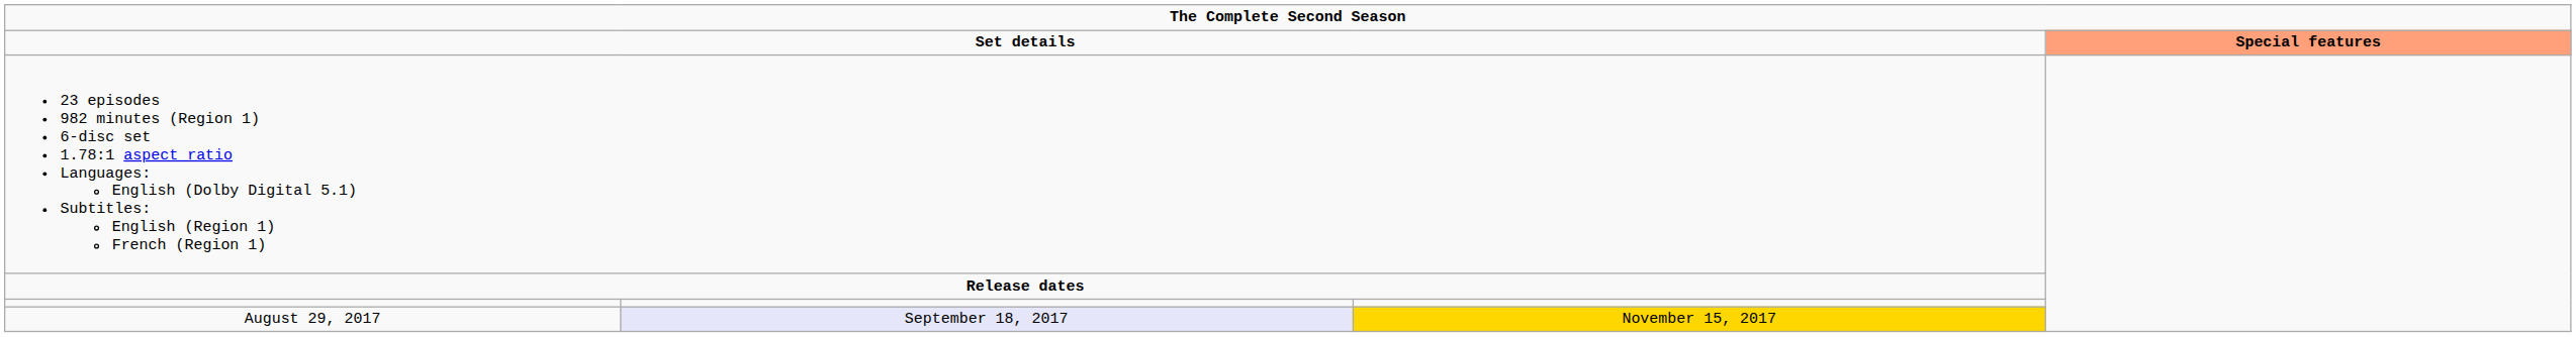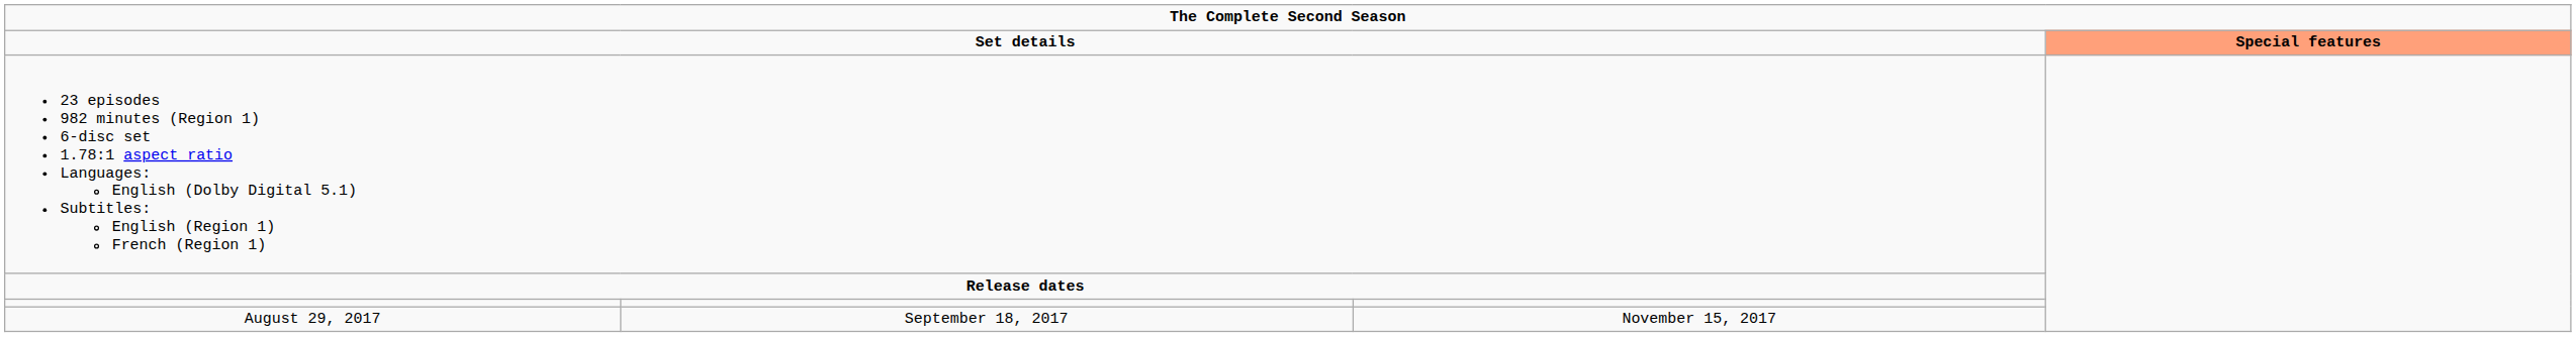August 29, 2017 | column 2: lavender background -> no background
August 29, 2017 | column 3: gold background -> no background
